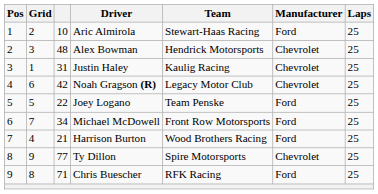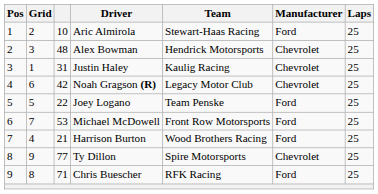Michael McDowell | column 3: 34 -> 53
